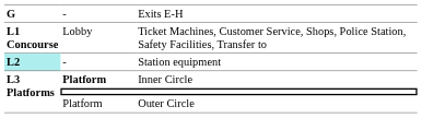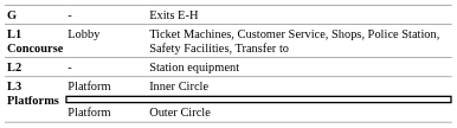Station equipment | column 1: paleturquoise background -> no background
Inner Circle | column 2: bold -> normal
